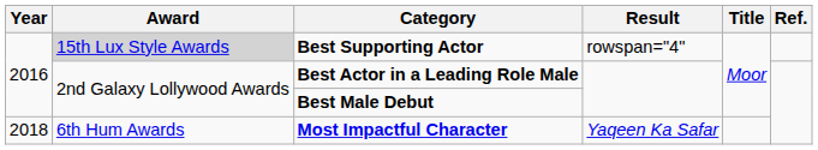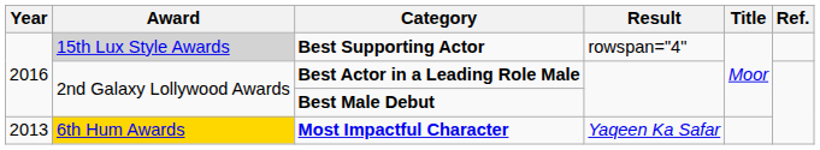Most Impactful Character | Year: 2018 -> 2013
Most Impactful Character | Award: no background -> gold background
